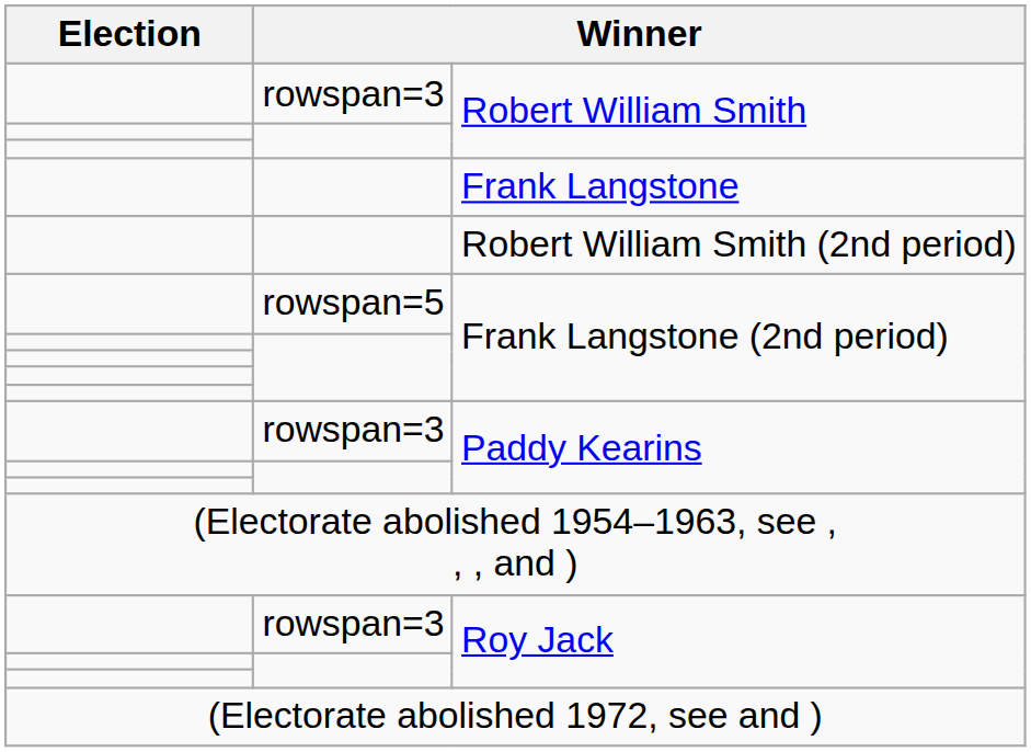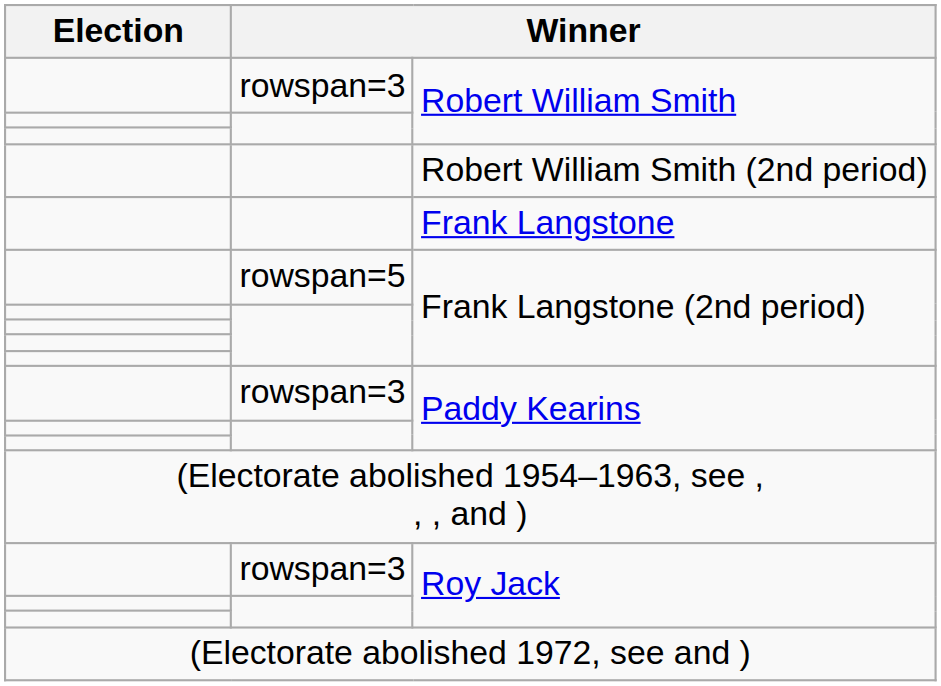rows swapped: Frank Langstone <-> Robert William Smith (2nd period)
